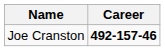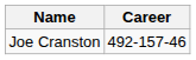Joe Cranston | Career: bold -> normal
